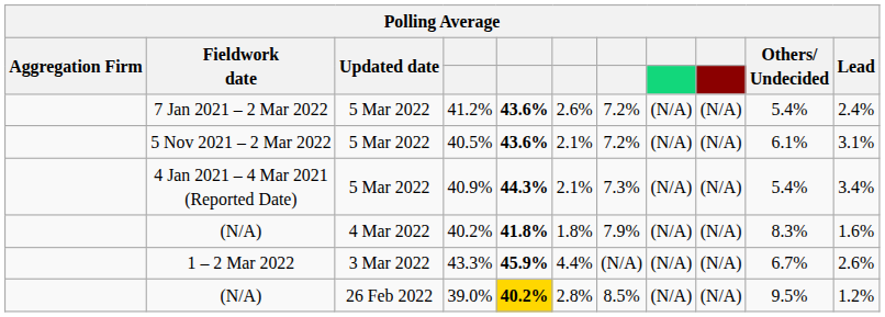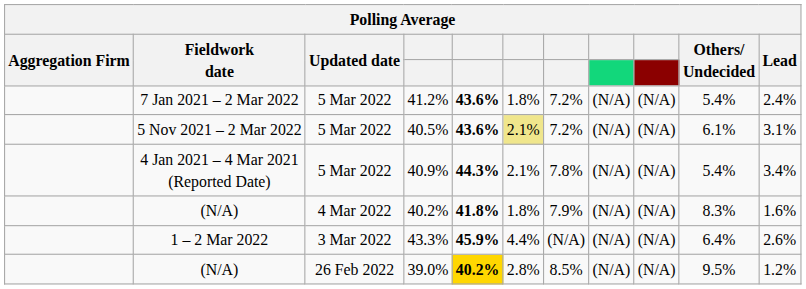41.2% | column 6: 2.6% -> 1.8%
40.5% | column 6: no background -> khaki background
40.9% | column 7: 7.3% -> 7.8%
43.3% | Others/ Undecided: 6.7% -> 6.4%
